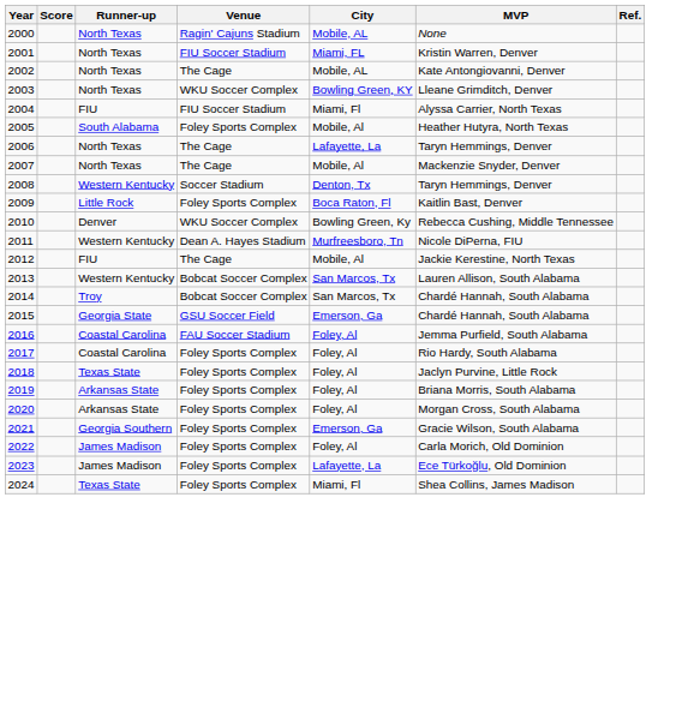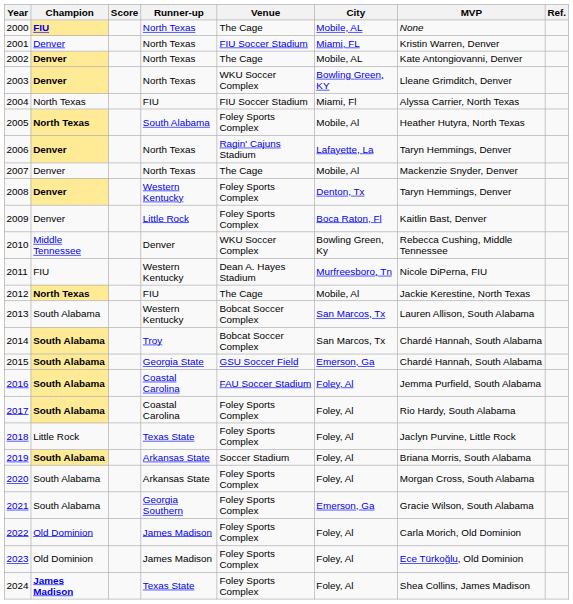+ column: Champion | FIU | Denver | Denver | Denver | North Texas | North Texas | Denver | Denver | Denver | Denver | Middle Tennessee | FIU | North Texas | South Alabama | South Alabama | South Alabama | South Alabama | South Alabama | Little Rock | South Alabama | South Alabama | South Alabama | Old Dominion | Old Dominion | James Madison
2000 | Venue: Ragin' Cajuns Stadium -> The Cage
2006 | Venue: The Cage -> Ragin' Cajuns Stadium
2008 | Venue: Soccer Stadium -> Foley Sports Complex
2019 | Venue: Foley Sports Complex -> Soccer Stadium
2023 | City: Lafayette, La -> Foley, Al
2024 | City: Miami, Fl -> Foley, Al
